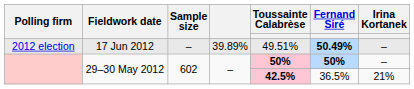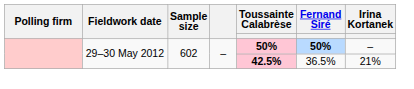- row: 2012 election | 17 Jun 2012 | – | 39.89% | 49.51% | 50.49% | –
